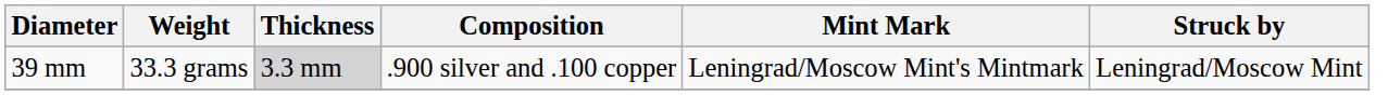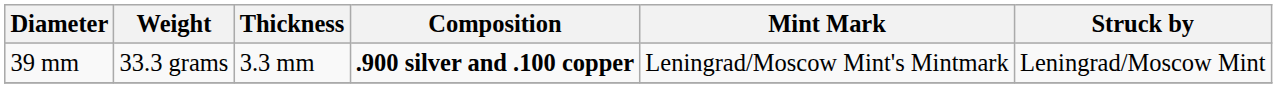39 mm | Thickness: lightgrey background -> no background
39 mm | Composition: normal -> bold
